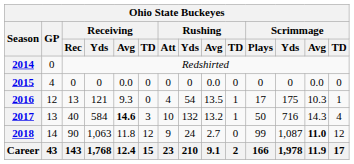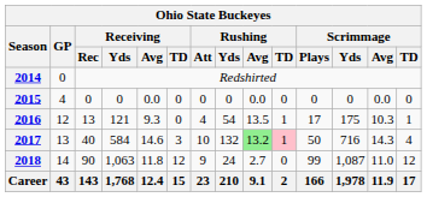2017 | Receiving / Avg: bold -> normal
2017 | Rushing / Avg: no background -> lightgreen background
2017 | Rushing / TD: no background -> pink background
2018 | Scrimmage / Avg: bold -> normal
